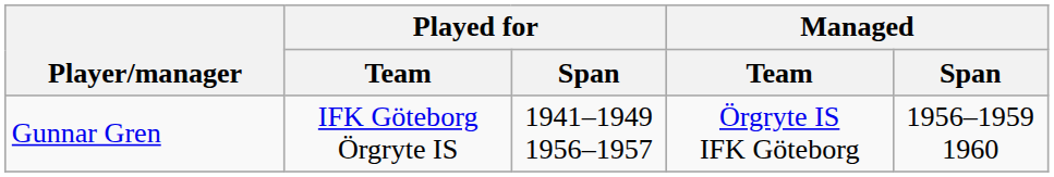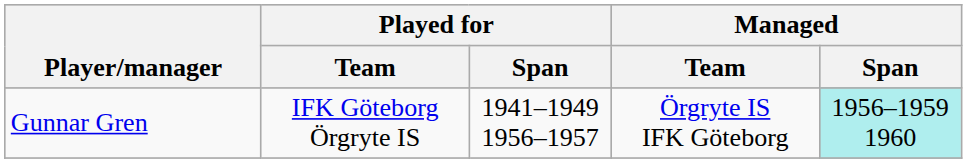Gunnar Gren | Managed / Span: no background -> paleturquoise background
